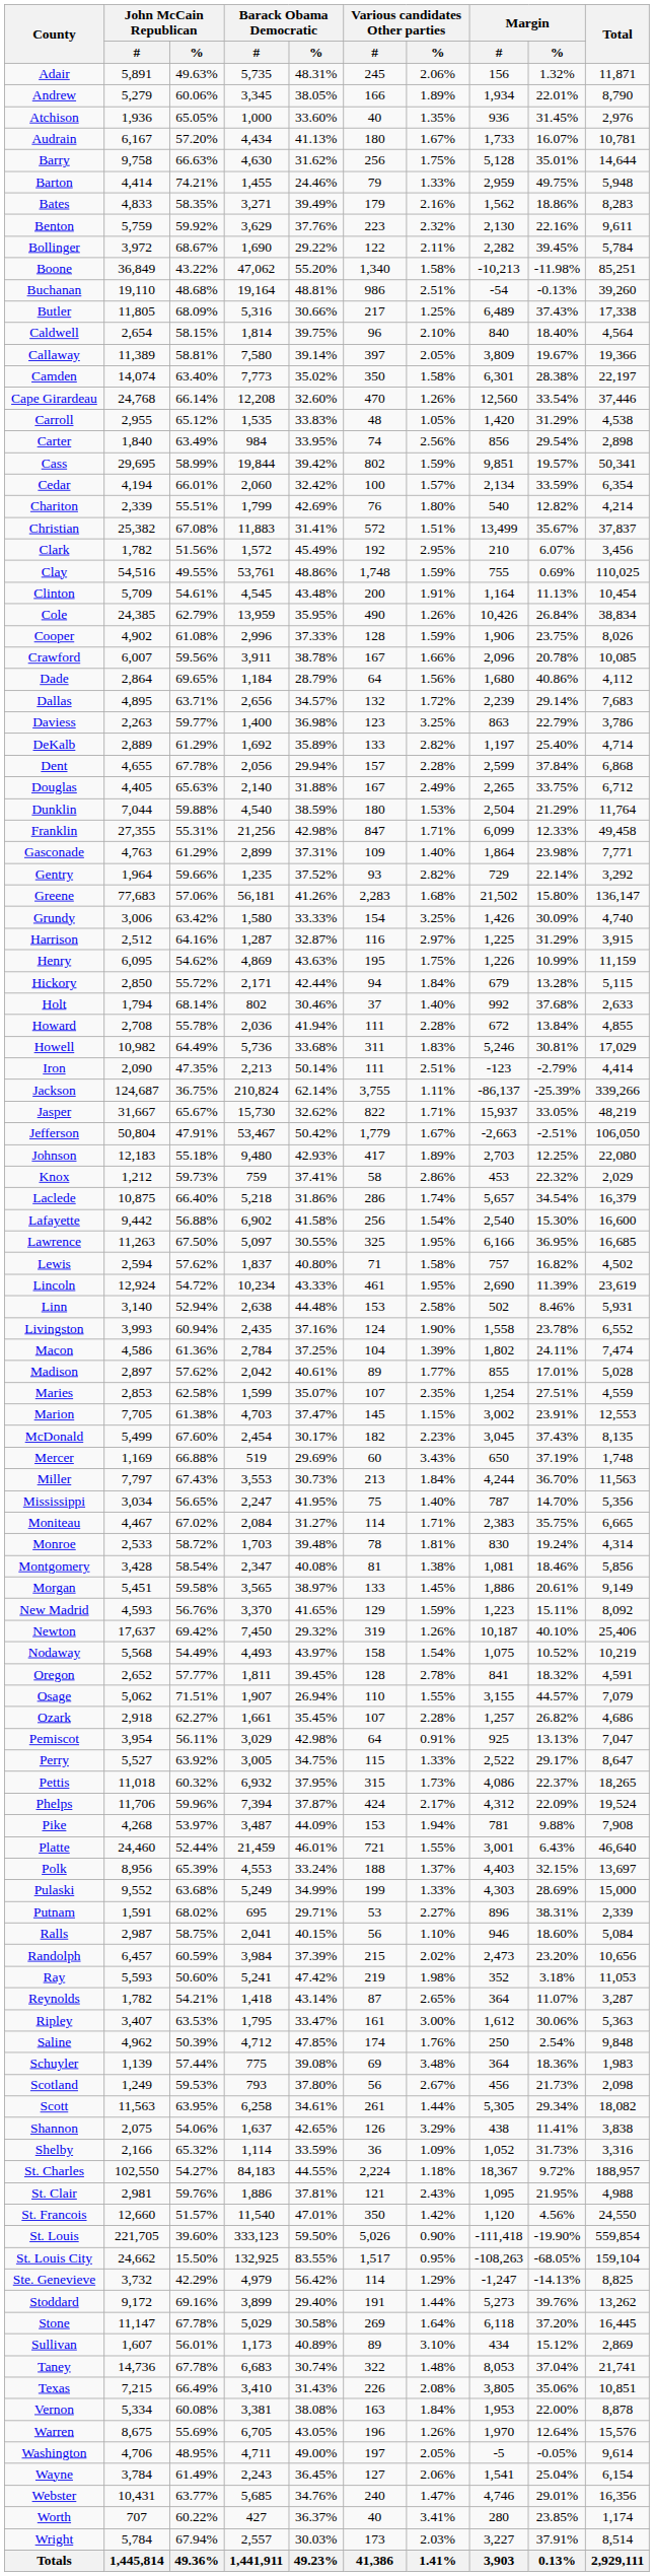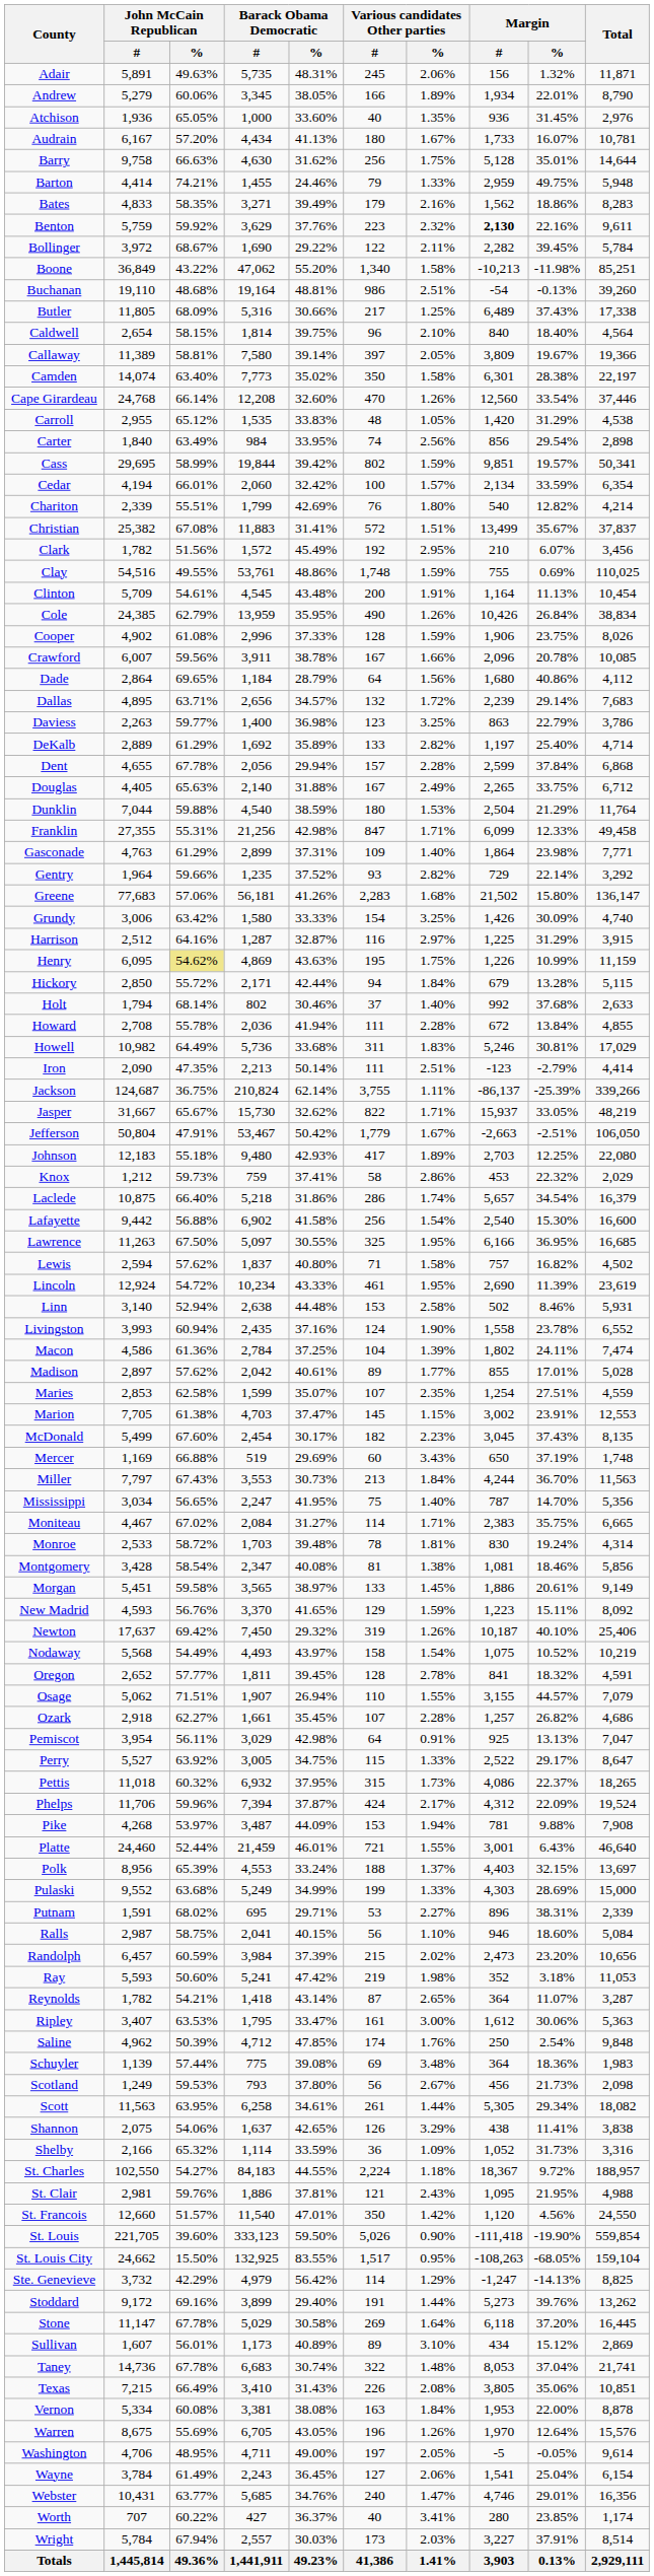Benton | Margin / #: normal -> bold
Henry | John McCain Republican / %: no background -> khaki background
